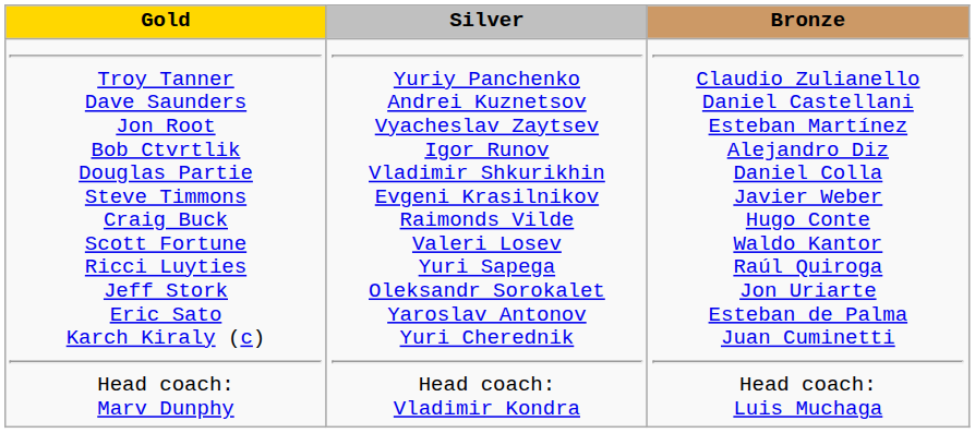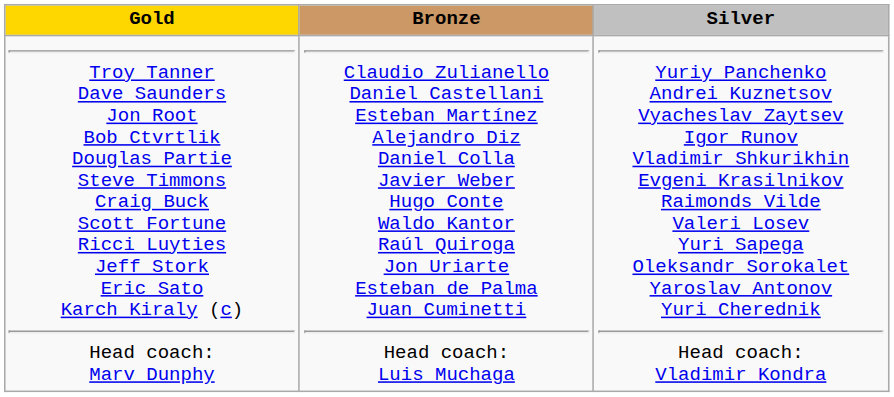columns swapped: Silver <-> Bronze
